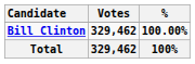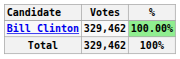Bill Clinton | %: no background -> lightgreen background
